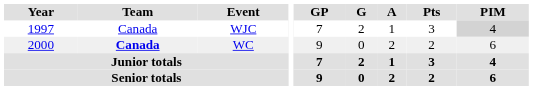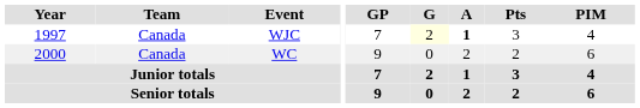WJC | G: no background -> lightyellow background
WJC | A: normal -> bold
WJC | PIM: lightgrey background -> no background
WC | Team: bold -> normal
